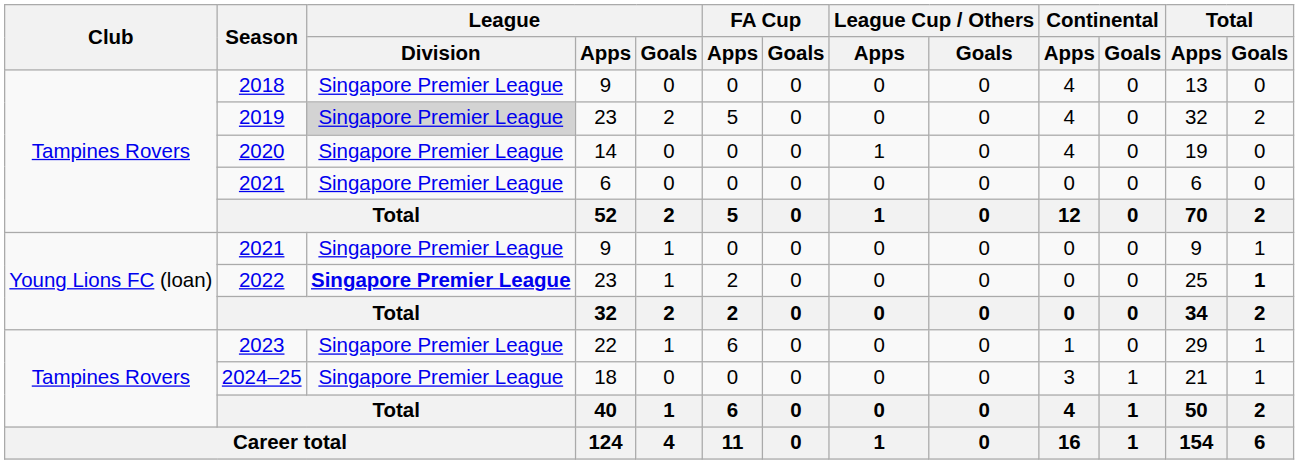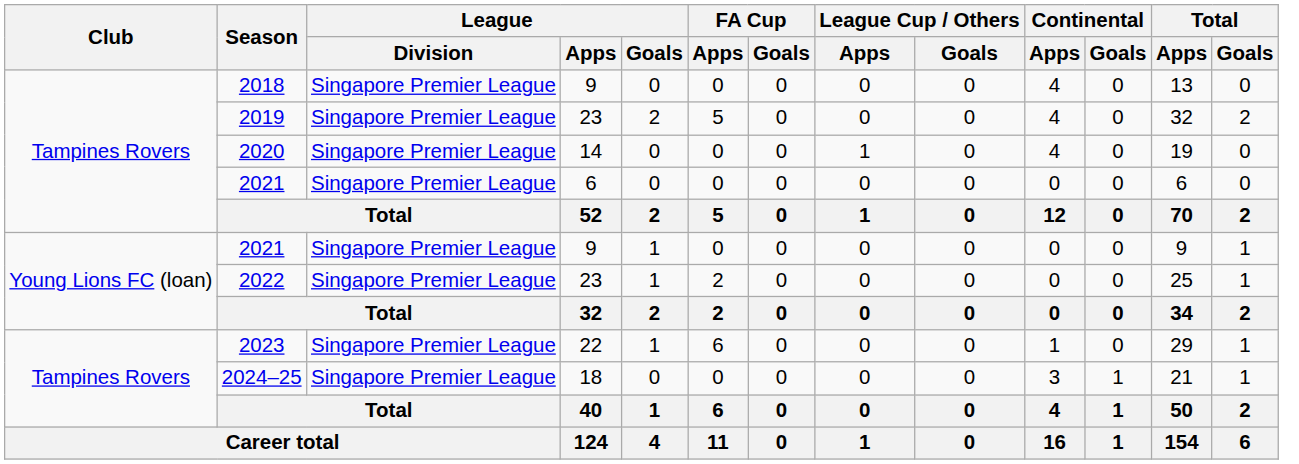2019 | League / Division: lightgrey background -> no background
2022 | League / Division: bold -> normal
2022 | Total / Goals: bold -> normal
